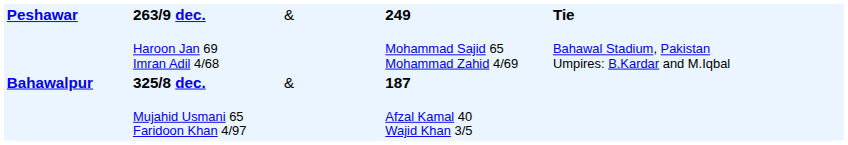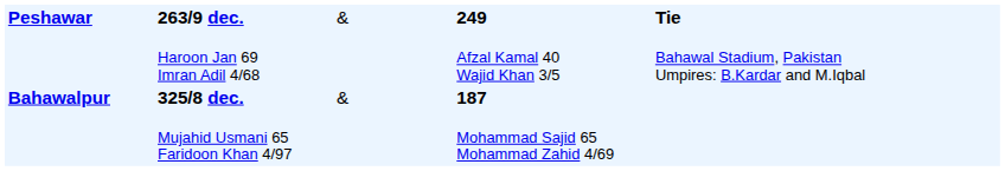Haroon Jan 69 Imran Adil 4/68 | column 4: Mohammad Sajid 65 Mohammad Zahid 4/69 -> Afzal Kamal 40 Wajid Khan 3/5
Mujahid Usmani 65 Faridoon Khan 4/97 | column 4: Afzal Kamal 40 Wajid Khan 3/5 -> Mohammad Sajid 65 Mohammad Zahid 4/69
